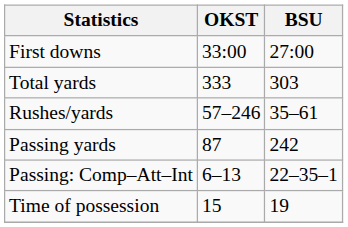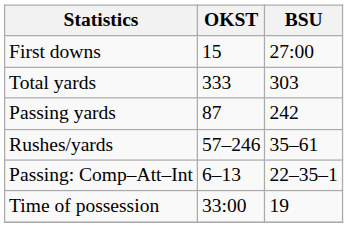First downs | OKST: 33:00 -> 15
rows swapped: Rushes/yards <-> Passing yards
Time of possession | OKST: 15 -> 33:00
